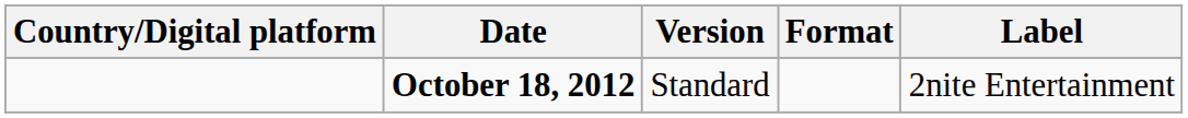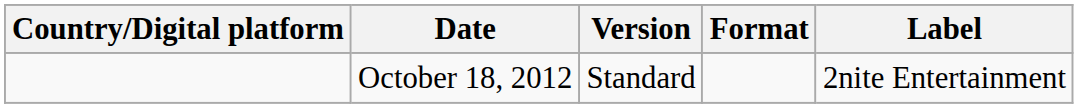October 18, 2012 | Date: bold -> normal
